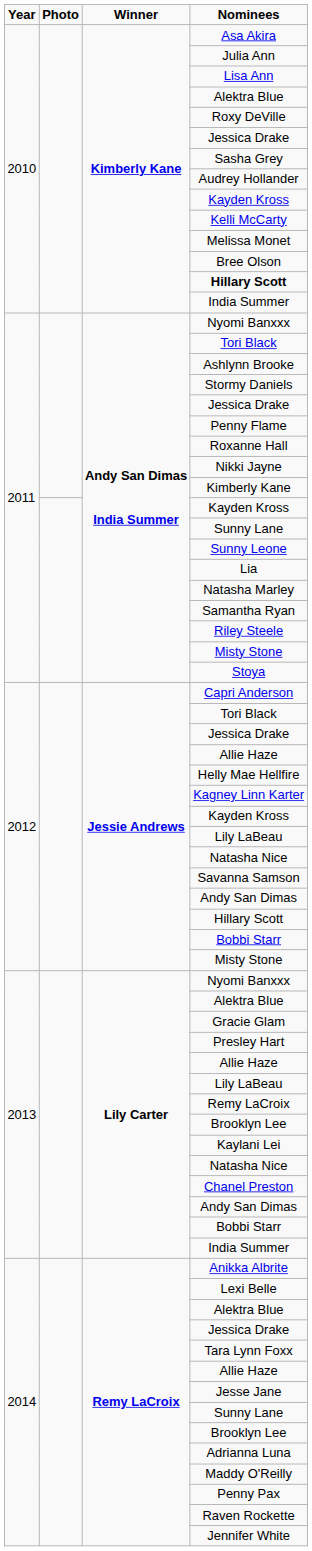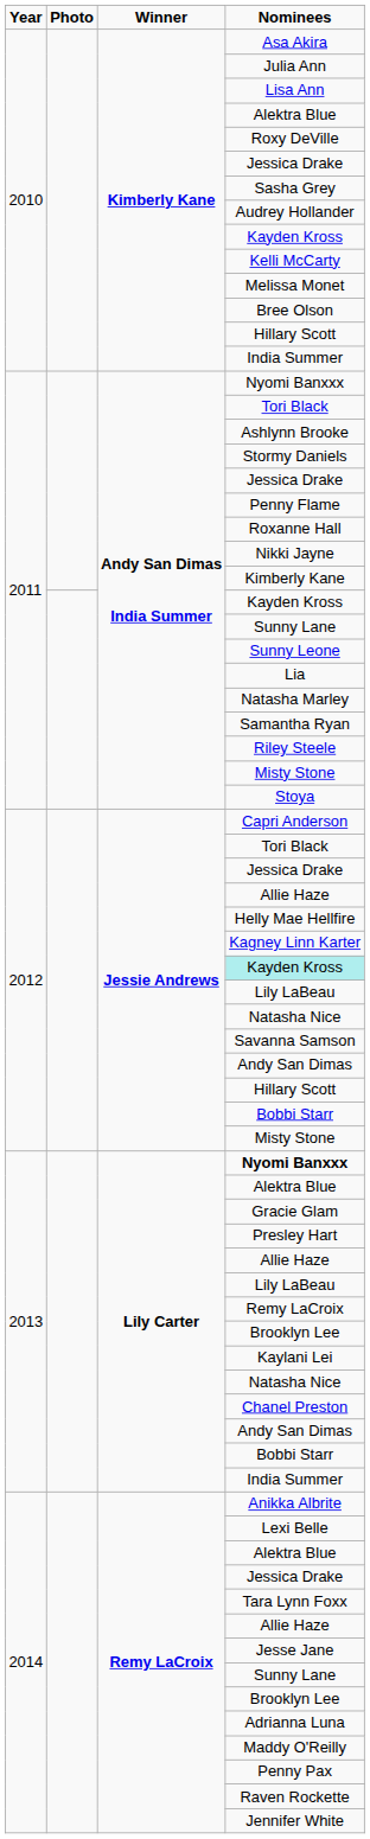2010 / Hillary Scott | Nominees: bold -> normal
2012 / Kayden Kross | Nominees: no background -> paleturquoise background
2013 / Nyomi Banxxx | Nominees: normal -> bold
